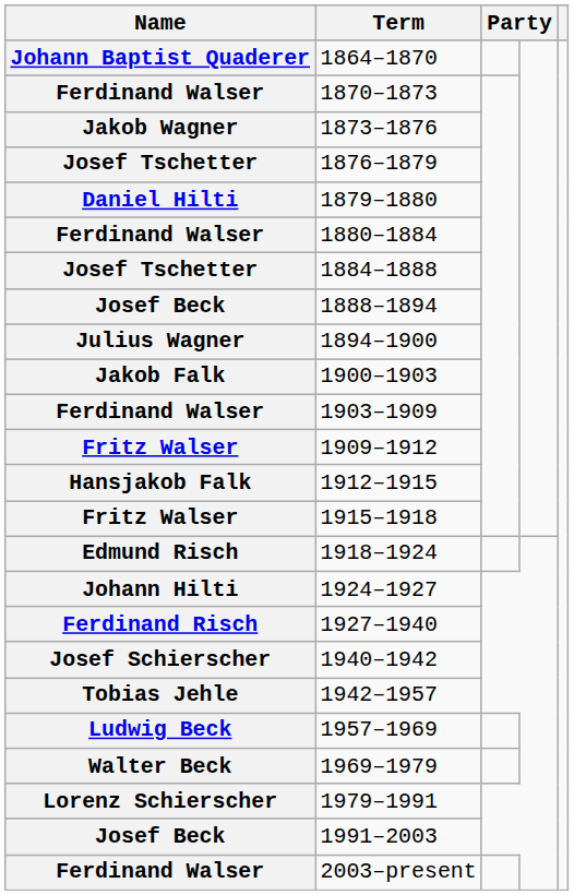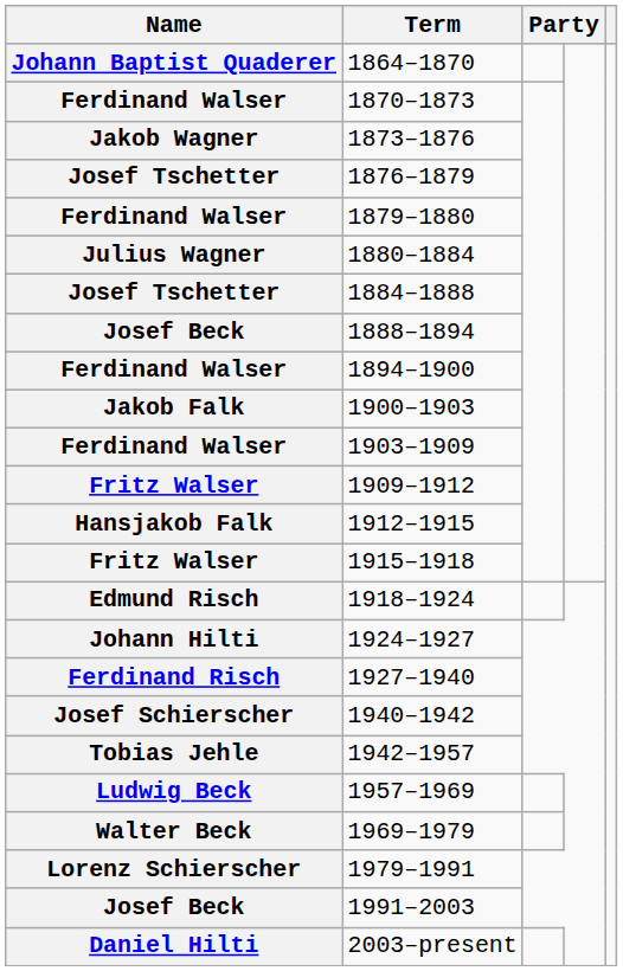1879–1880 | Name: Daniel Hilti -> Ferdinand Walser
1880–1884 | Name: Ferdinand Walser -> Julius Wagner
1894–1900 | Name: Julius Wagner -> Ferdinand Walser
2003–present | Name: Ferdinand Walser -> Daniel Hilti
